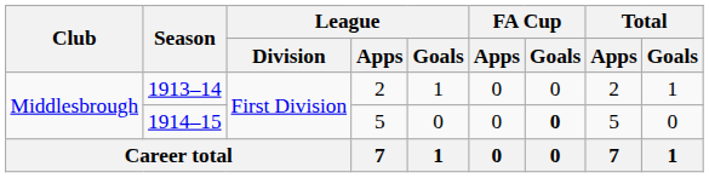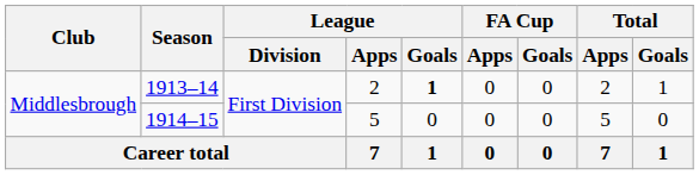1913–14 | League / Goals: normal -> bold
1914–15 | FA Cup / Goals: bold -> normal
